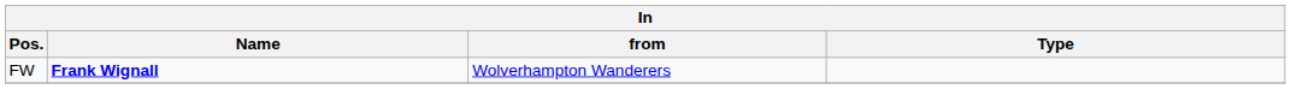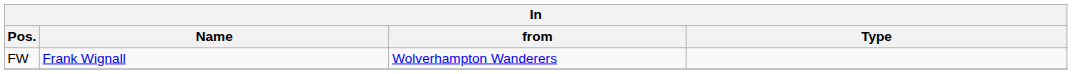FW | Name: bold -> normal
